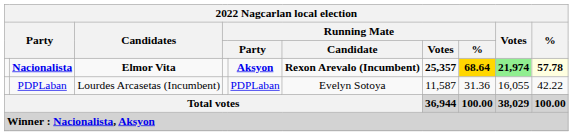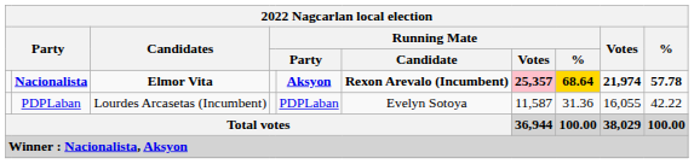Nacionalista | Running Mate / Votes: no background -> pink background
Nacionalista | Votes: lightgreen background -> no background
Nacionalista | %: lightyellow background -> no background
